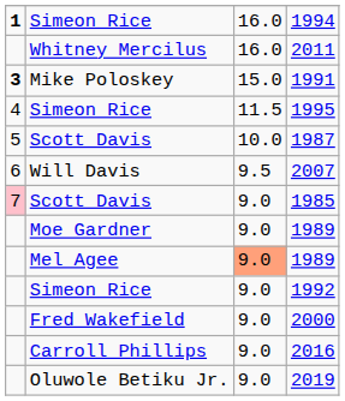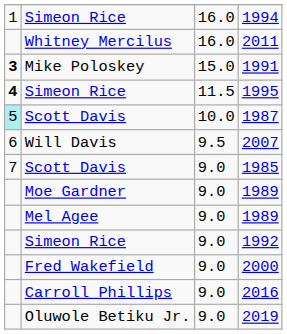1994 | column 1: bold -> normal
1995 | column 1: normal -> bold
1987 | column 1: no background -> paleturquoise background
1985 | column 1: pink background -> no background
Mel Agee / 1989 | column 3: lightsalmon background -> no background
